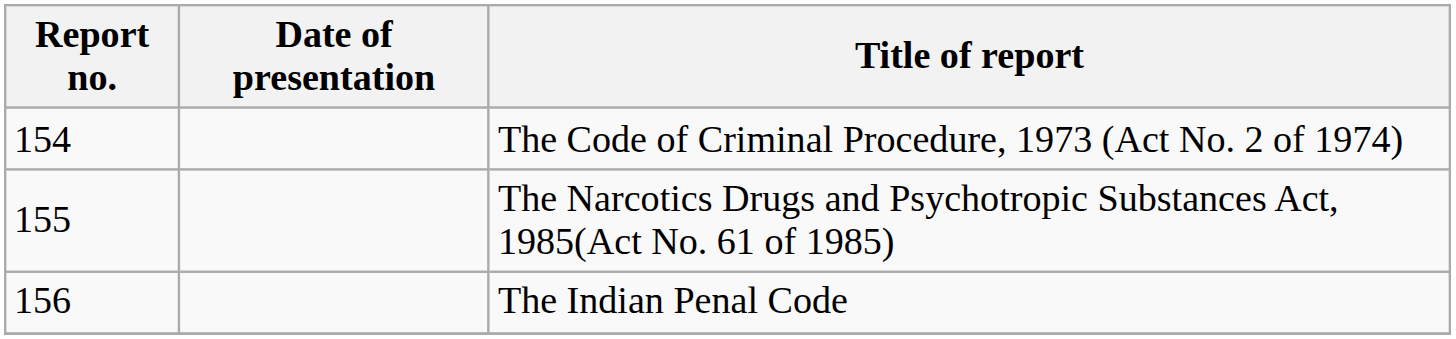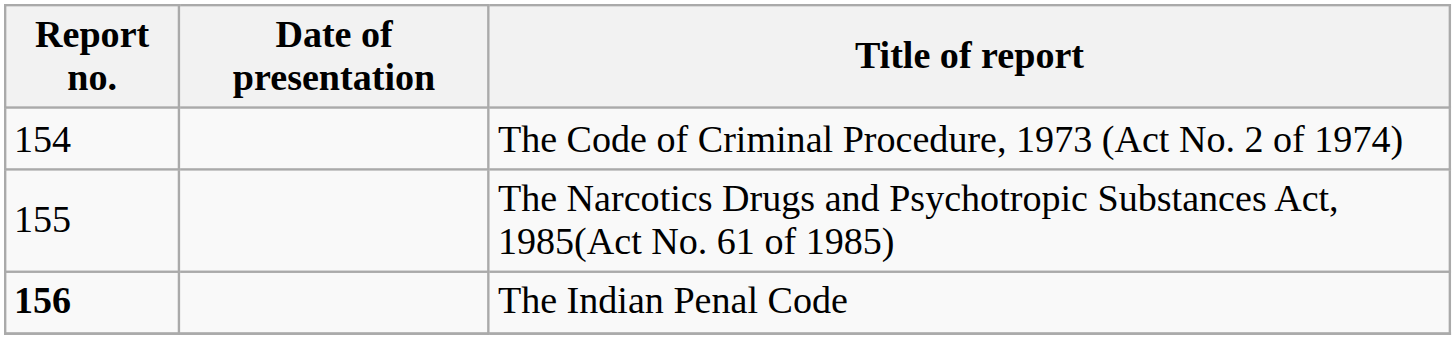The Indian Penal Code | Report no.: normal -> bold
